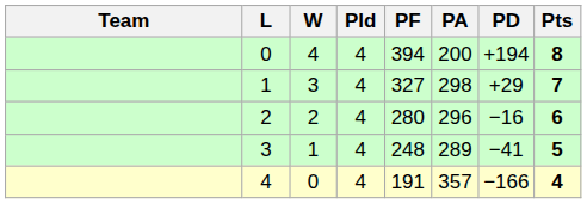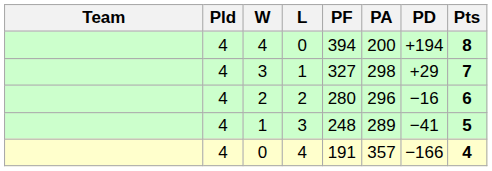columns swapped: Pld <-> L
